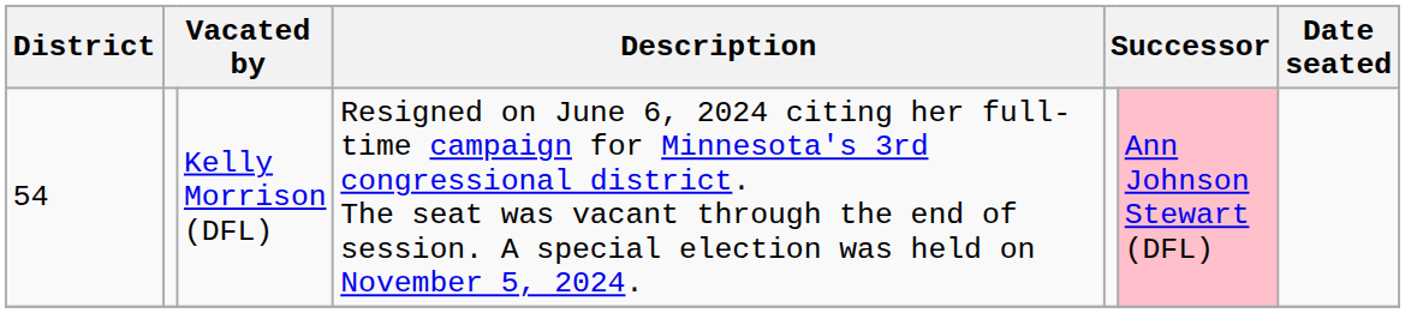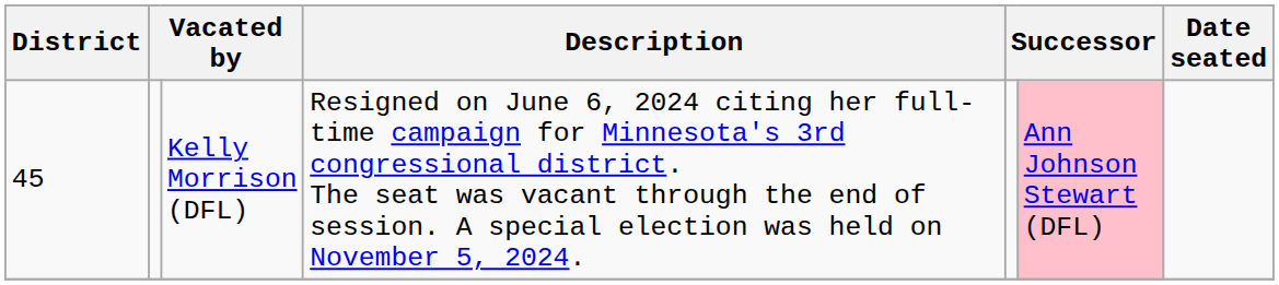Kelly Morrison (DFL) | District: 54 -> 45
